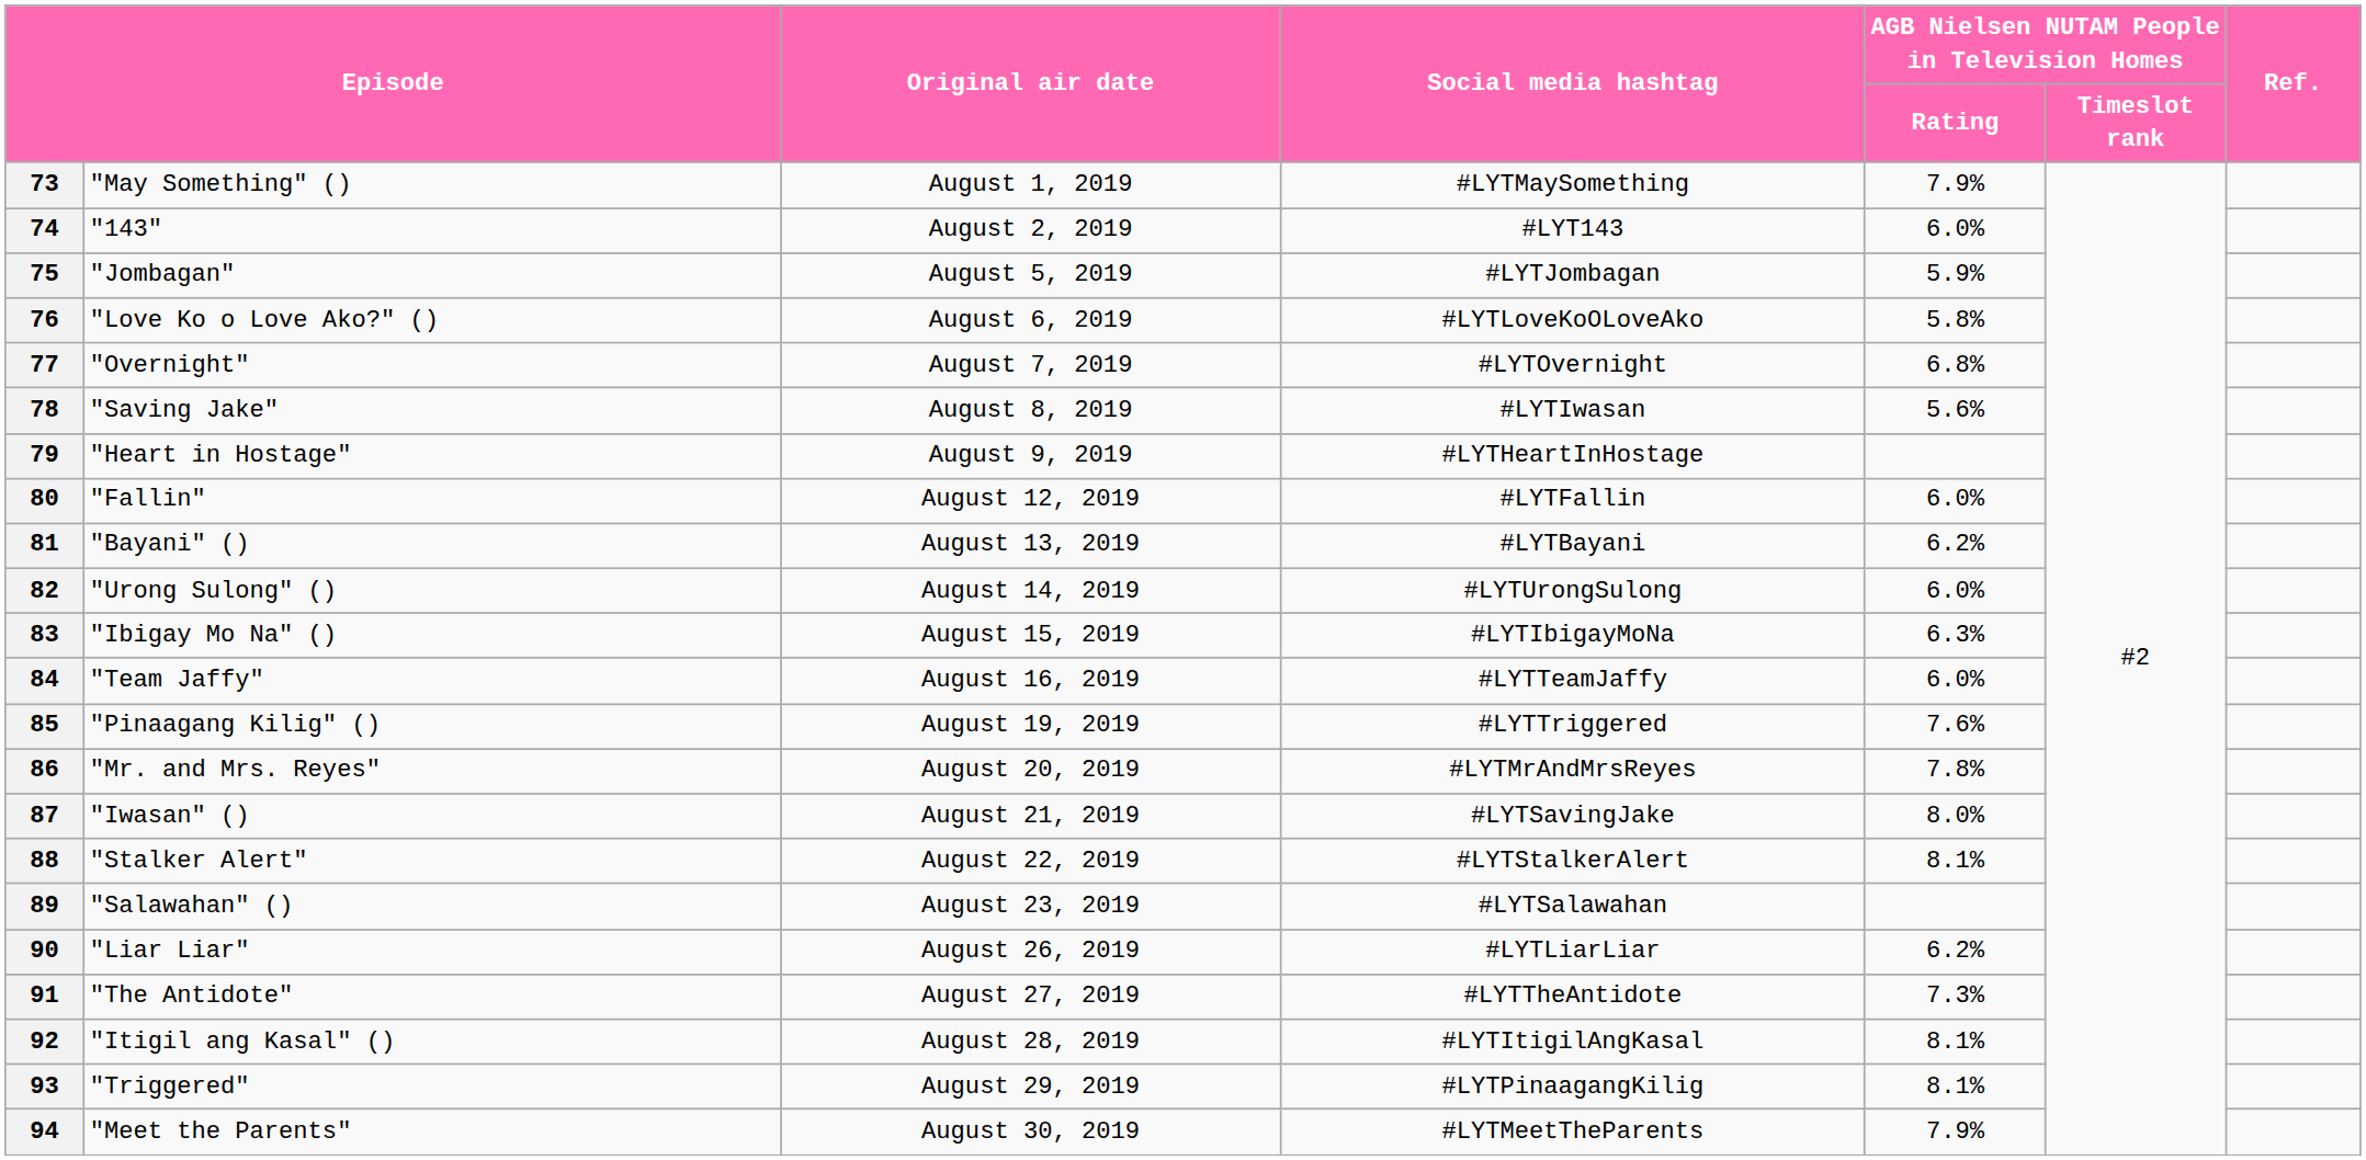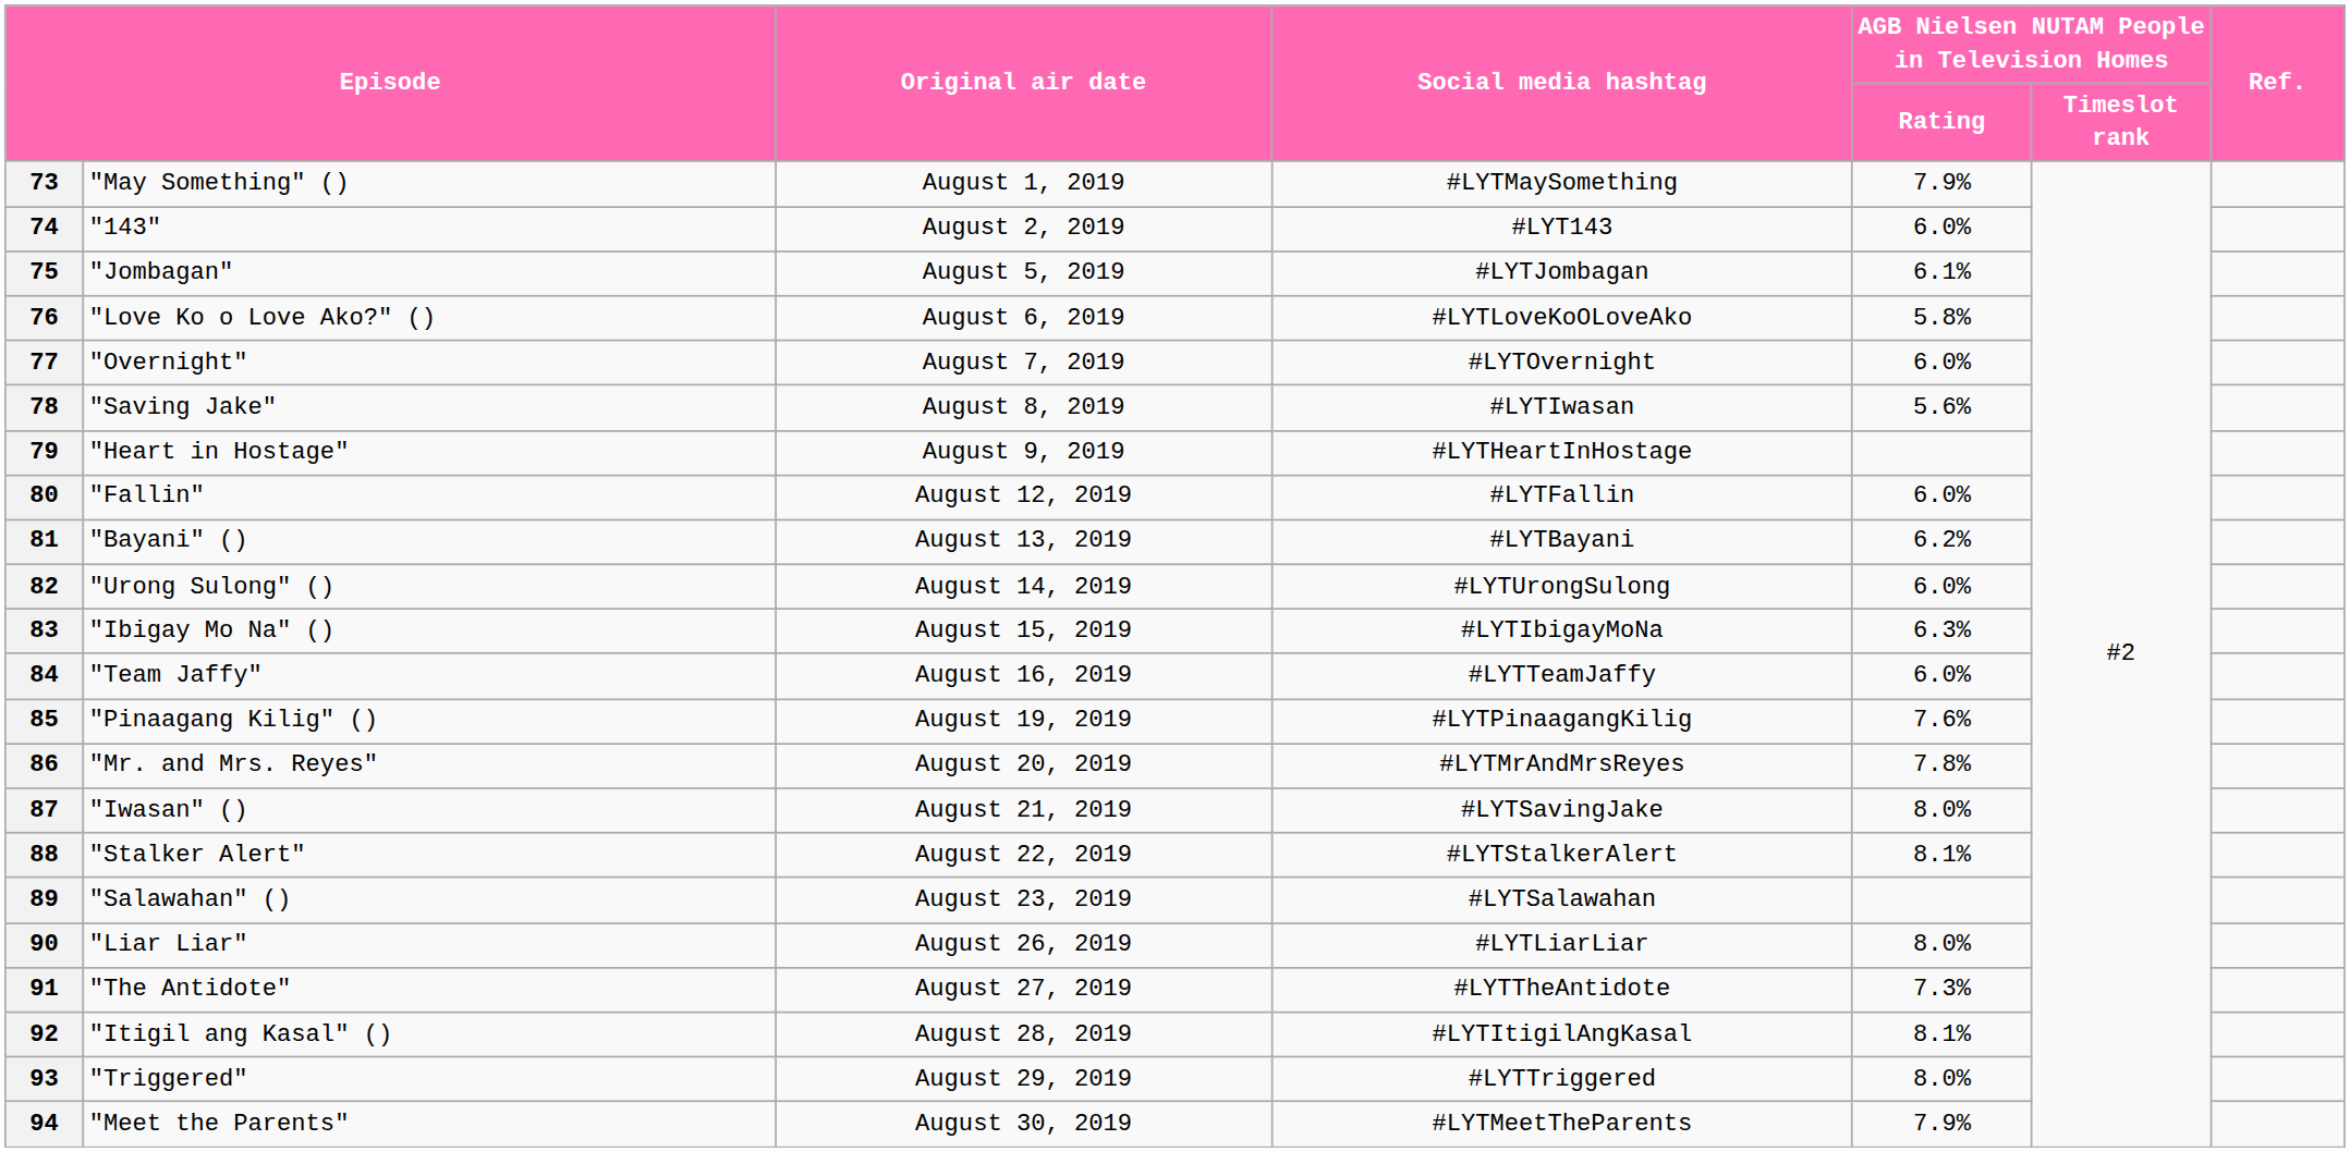75 | AGB Nielsen NUTAM People in Television Homes / Rating: 5.9% -> 6.1%
77 | AGB Nielsen NUTAM People in Television Homes / Rating: 6.8% -> 6.0%
85 | Social media hashtag: #LYTTriggered -> #LYTPinaagangKilig
90 | AGB Nielsen NUTAM People in Television Homes / Rating: 6.2% -> 8.0%
93 | Social media hashtag: #LYTPinaagangKilig -> #LYTTriggered
93 | AGB Nielsen NUTAM People in Television Homes / Rating: 8.1% -> 8.0%
